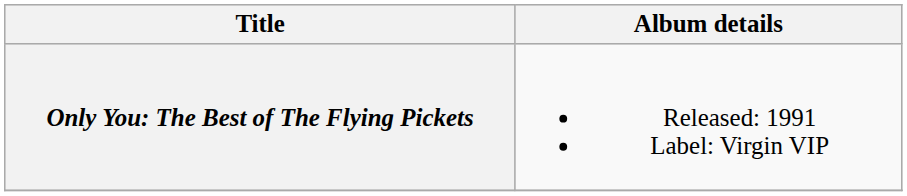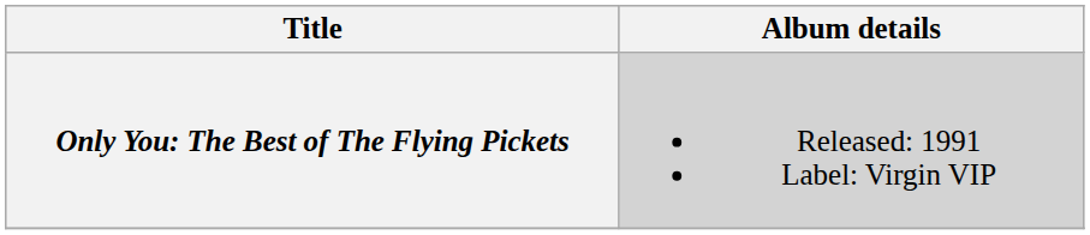Only You: The Best of The Flying Pickets | Album details: no background -> lightgrey background
